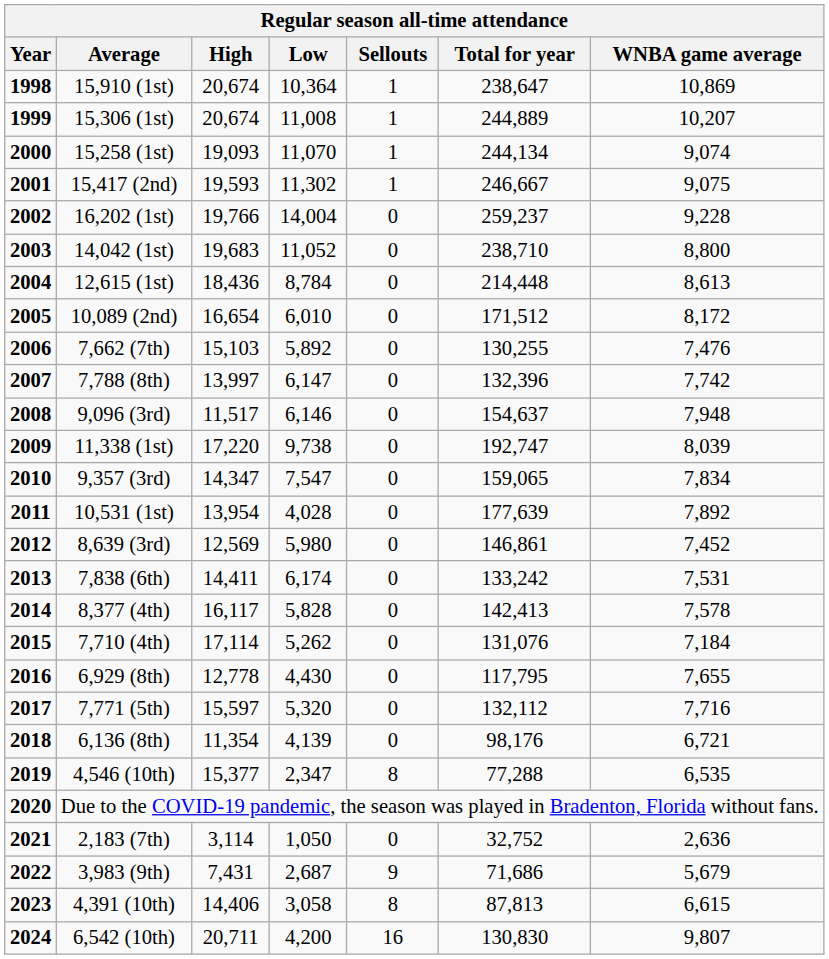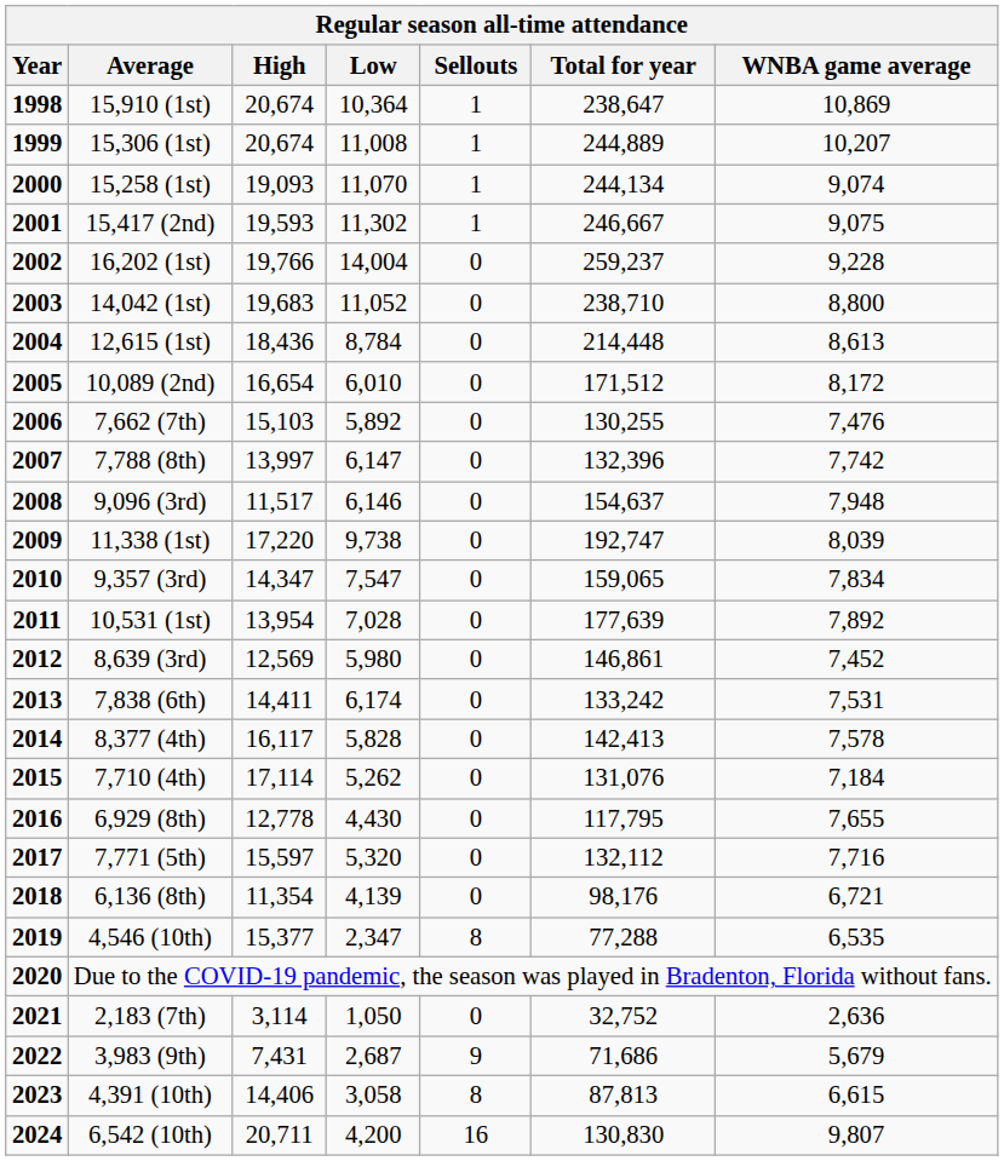10,531 (1st) | Low: 4,028 -> 7,028
